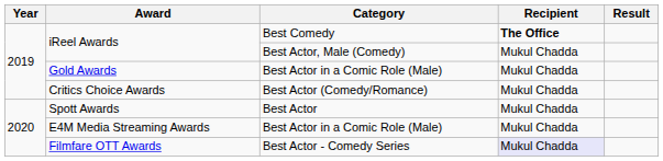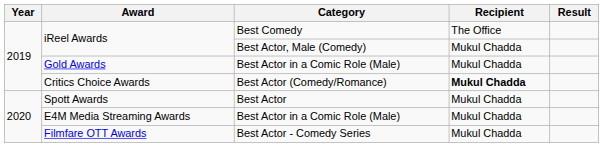iReel Awards / Best Comedy | Recipient: bold -> normal
Critics Choice Awards | Recipient: normal -> bold
Filmfare OTT Awards | Recipient: lavender background -> no background
